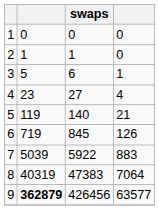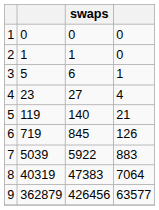9 | column 2: bold -> normal
